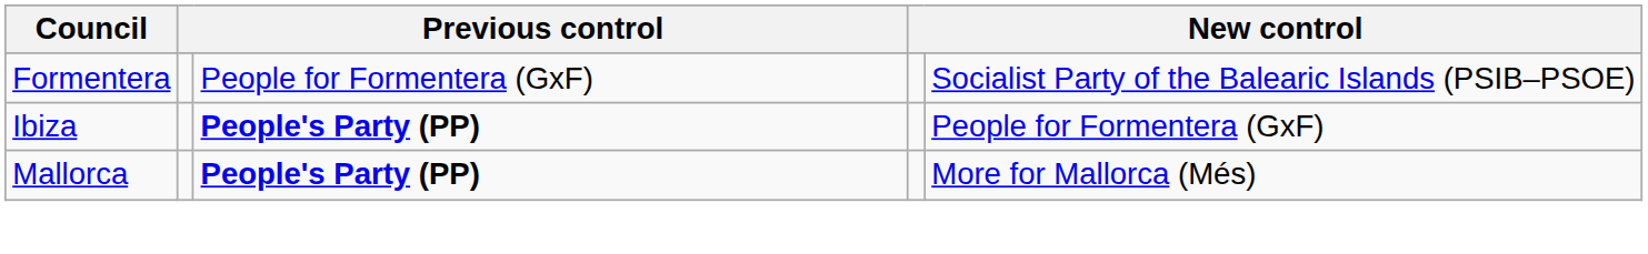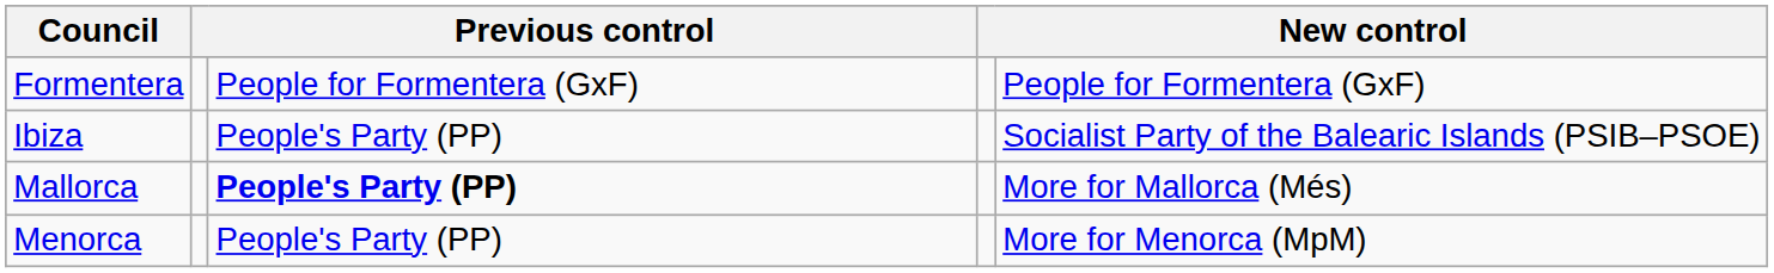Formentera | column 5: Socialist Party of the Balearic Islands (PSIB–PSOE) -> People for Formentera (GxF)
Ibiza | column 3: bold -> normal
Ibiza | column 5: People for Formentera (GxF) -> Socialist Party of the Balearic Islands (PSIB–PSOE)
+ row: Menorca | People's Party (PP) | More for Menorca (MpM)
